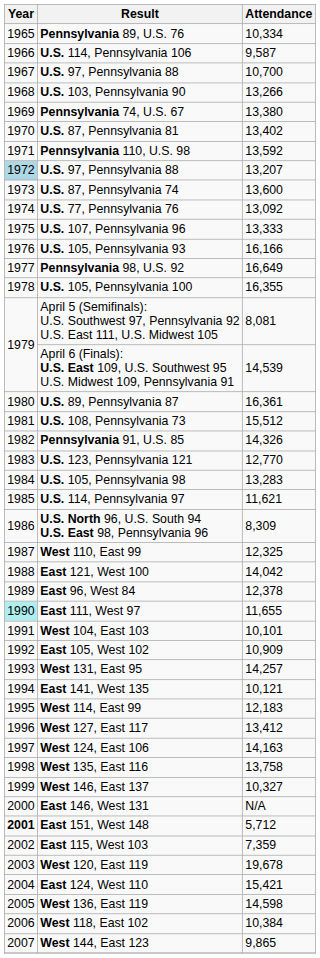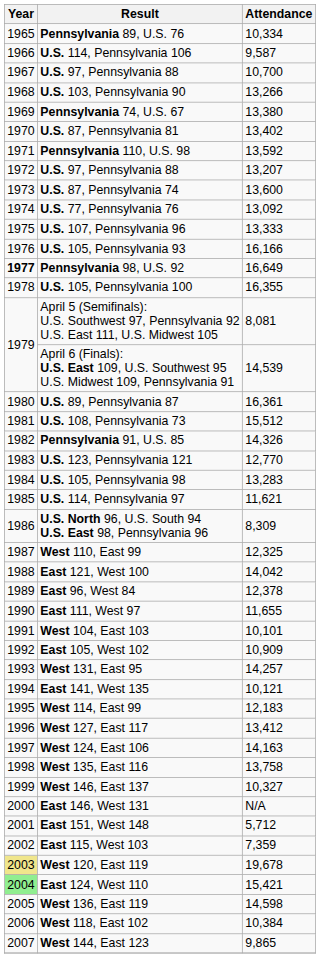U.S. 97, Pennsylvania 88 / 13,207 | Year: lightblue background -> no background
Pennsylvania 98, U.S. 92 | Year: normal -> bold
East 111, West 97 | Year: paleturquoise background -> no background
East 151, West 148 | Year: bold -> normal
West 120, East 119 | Year: no background -> khaki background
East 124, West 110 | Year: no background -> lightgreen background
